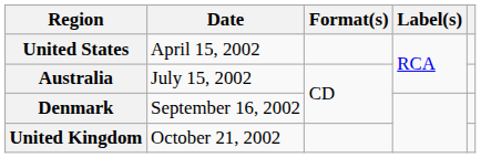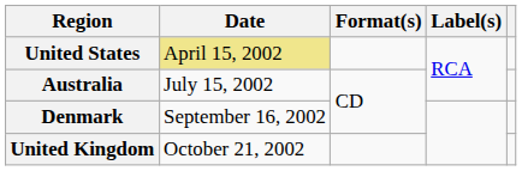United States | Date: no background -> khaki background
